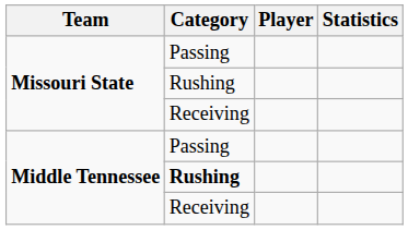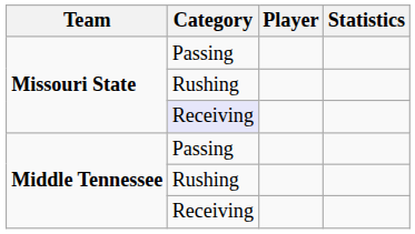Missouri State / Receiving | Category: no background -> lavender background
Middle Tennessee / Rushing | Category: bold -> normal
